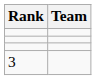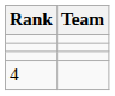row 5 | Rank: 3 -> 4
